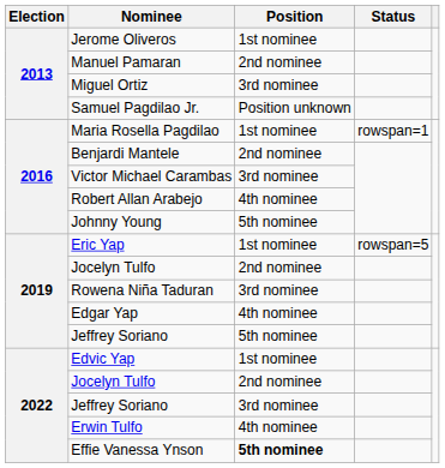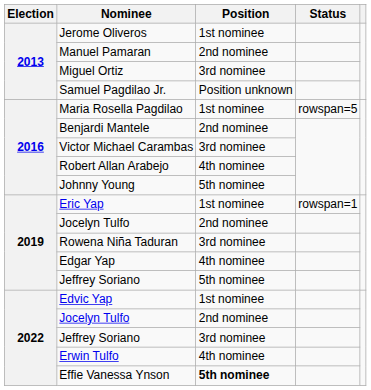Maria Rosella Pagdilao | Status: rowspan=1 -> rowspan=5
Eric Yap | Status: rowspan=5 -> rowspan=1
